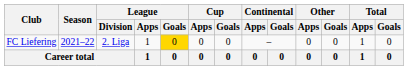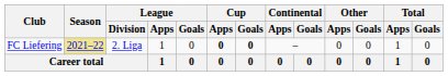FC Liefering | Season: no background -> khaki background
FC Liefering | League / Goals: gold background -> no background
FC Liefering | Cup / Apps: normal -> bold
FC Liefering | Cup / Goals: normal -> bold
